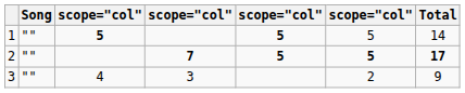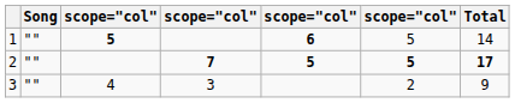1 | column 5: 5 -> 6
